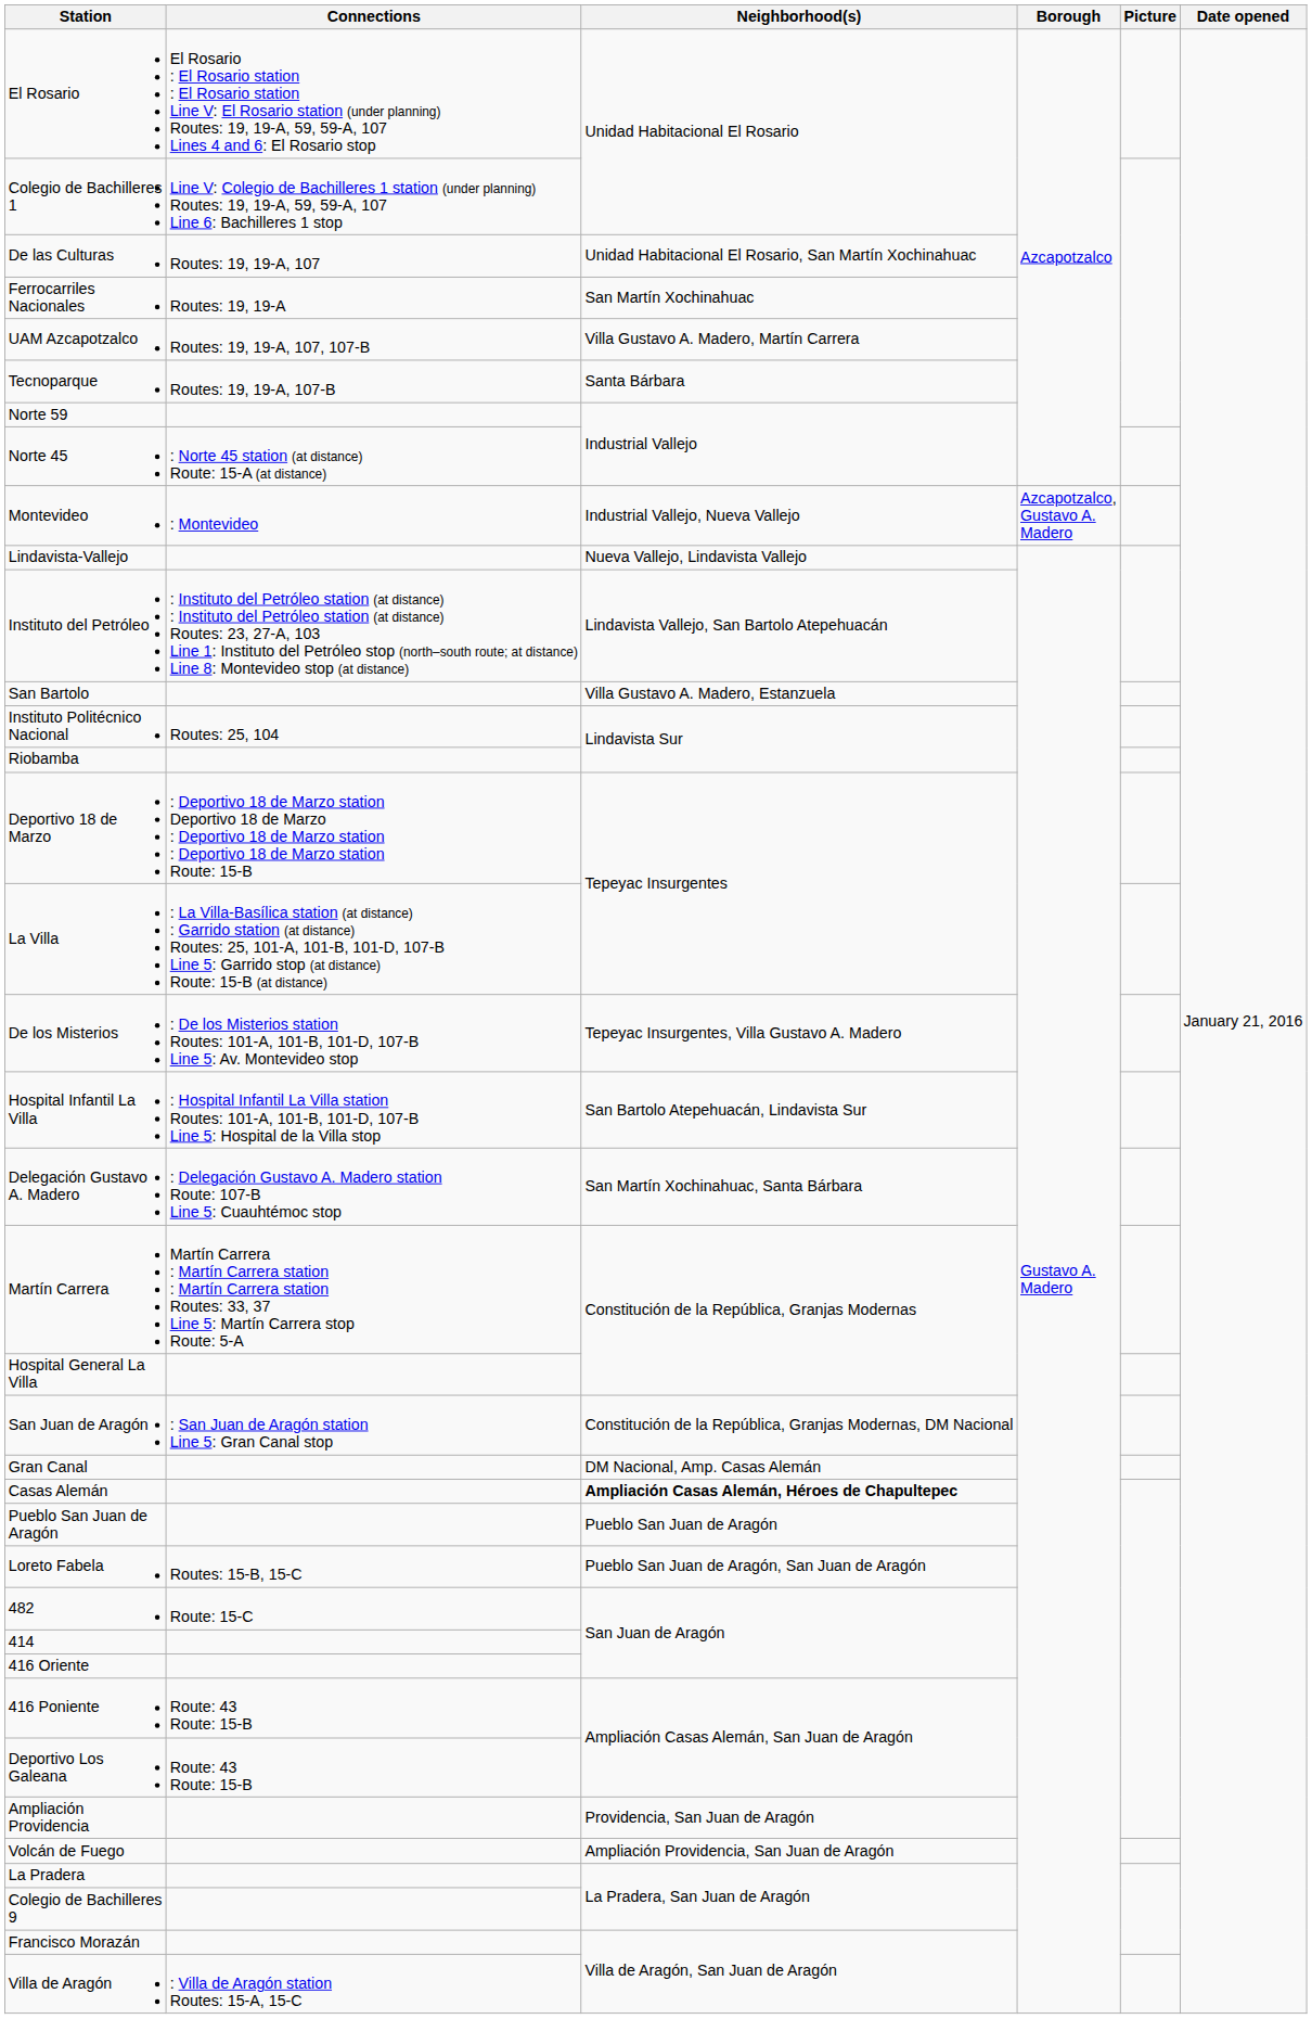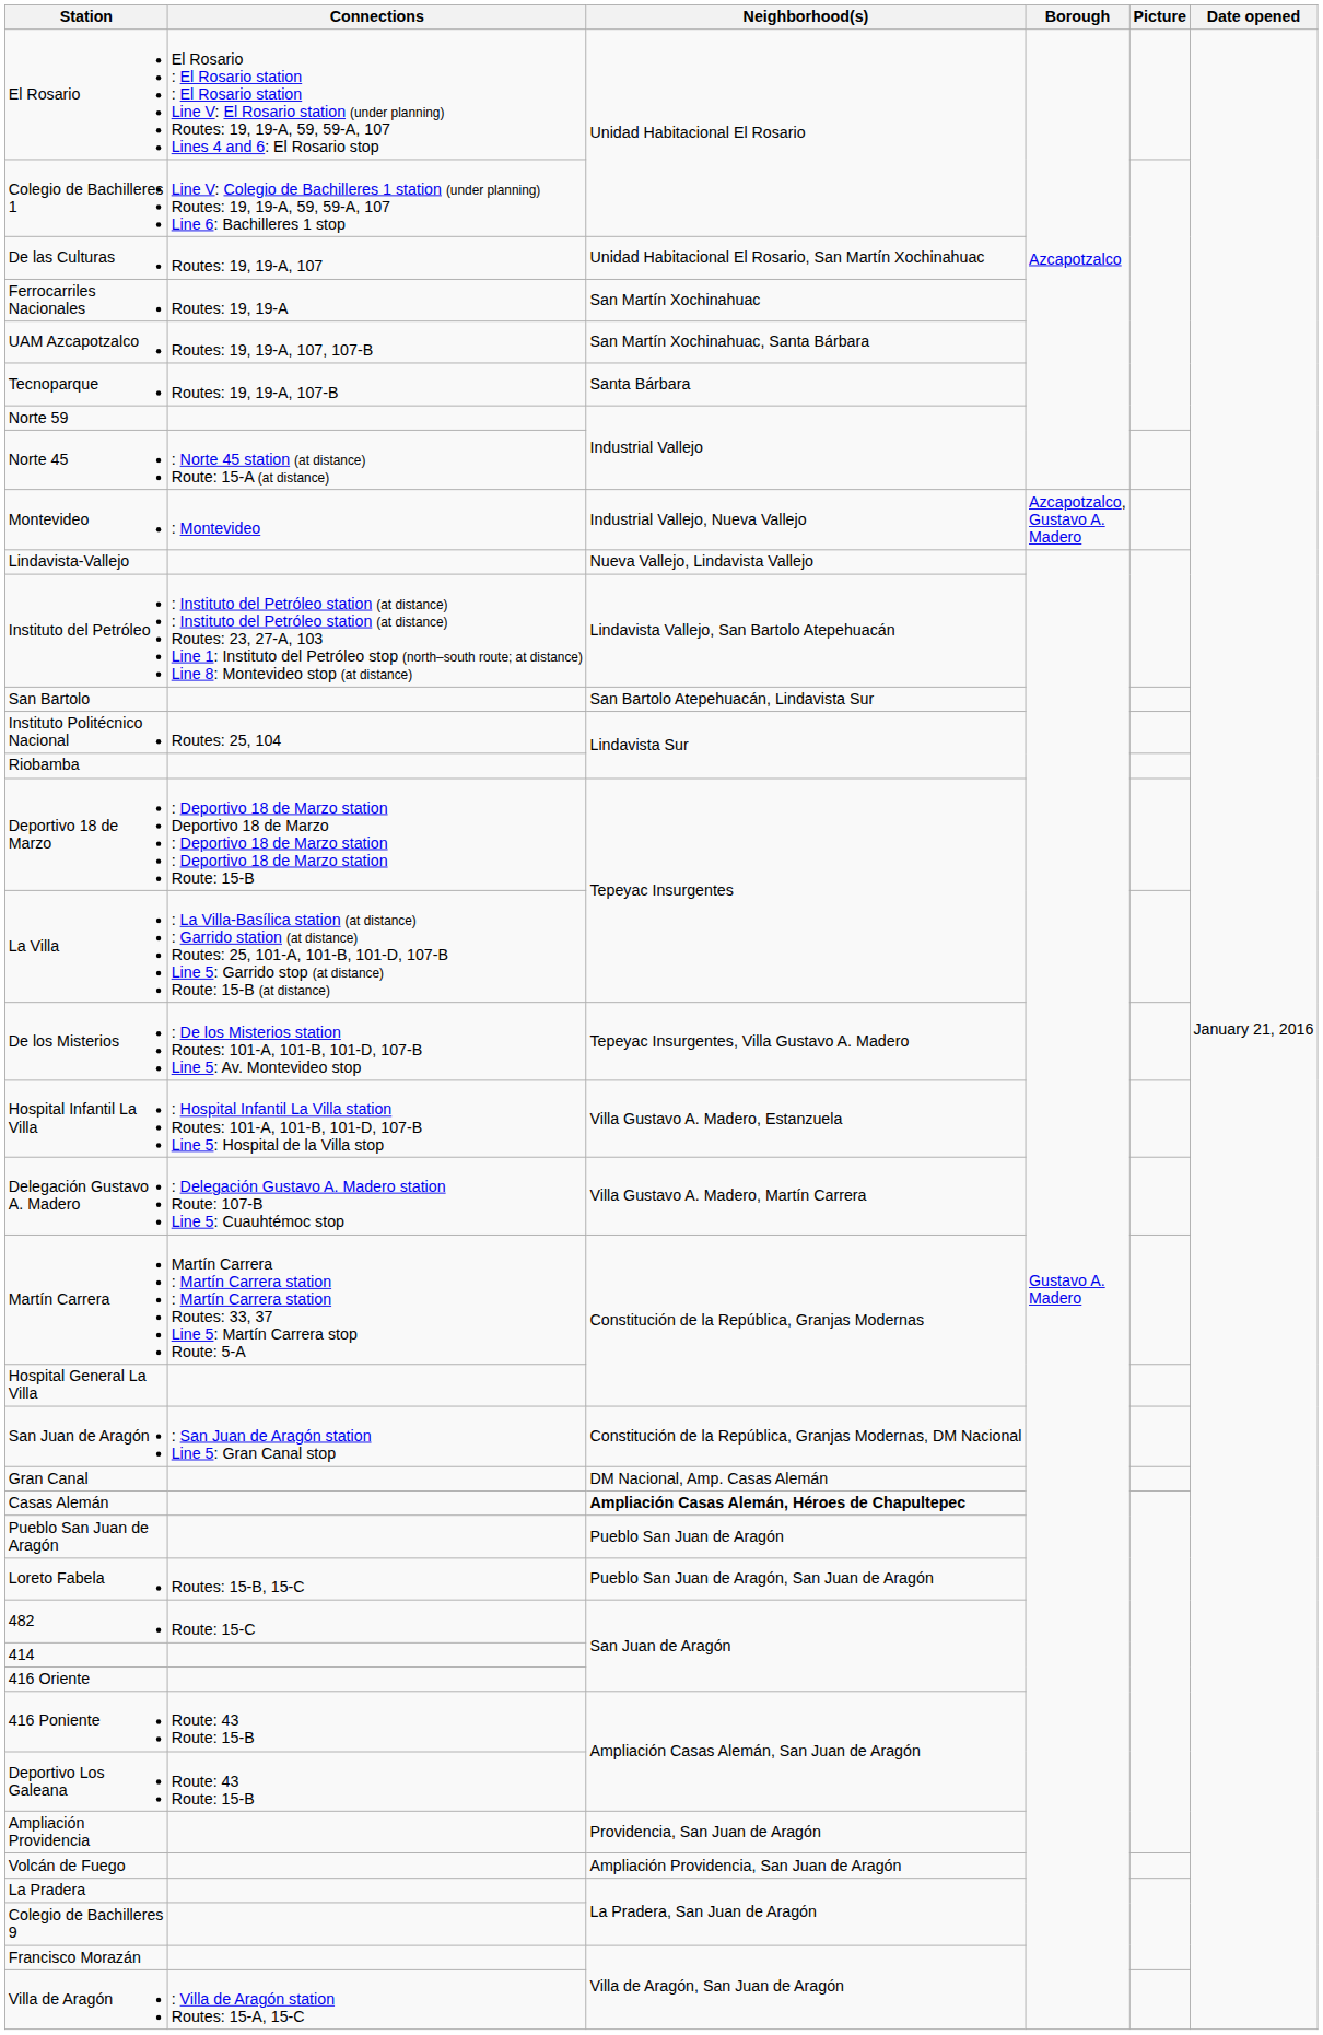UAM Azcapotzalco | Neighborhood(s): Villa Gustavo A. Madero, Martín Carrera -> San Martín Xochinahuac, Santa Bárbara
San Bartolo | Neighborhood(s): Villa Gustavo A. Madero, Estanzuela -> San Bartolo Atepehuacán, Lindavista Sur
Hospital Infantil La Villa | Neighborhood(s): San Bartolo Atepehuacán, Lindavista Sur -> Villa Gustavo A. Madero, Estanzuela
Delegación Gustavo A. Madero | Neighborhood(s): San Martín Xochinahuac, Santa Bárbara -> Villa Gustavo A. Madero, Martín Carrera
